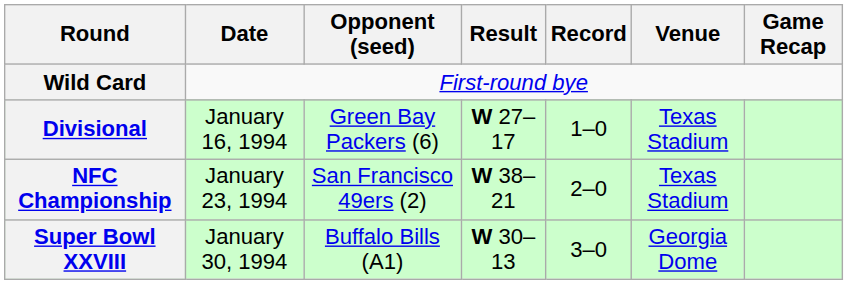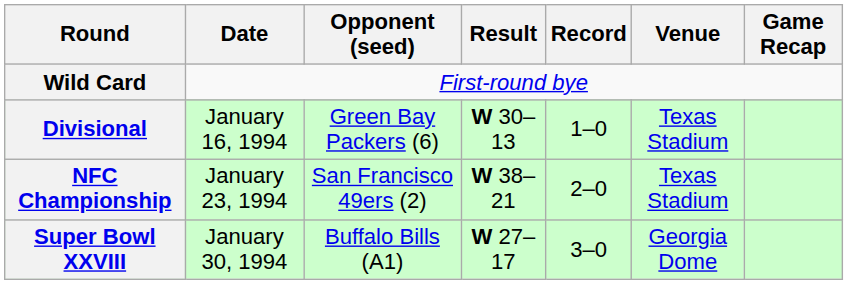Divisional | Result: W 27–17 -> W 30–13
Super Bowl XXVIII | Result: W 30–13 -> W 27–17
